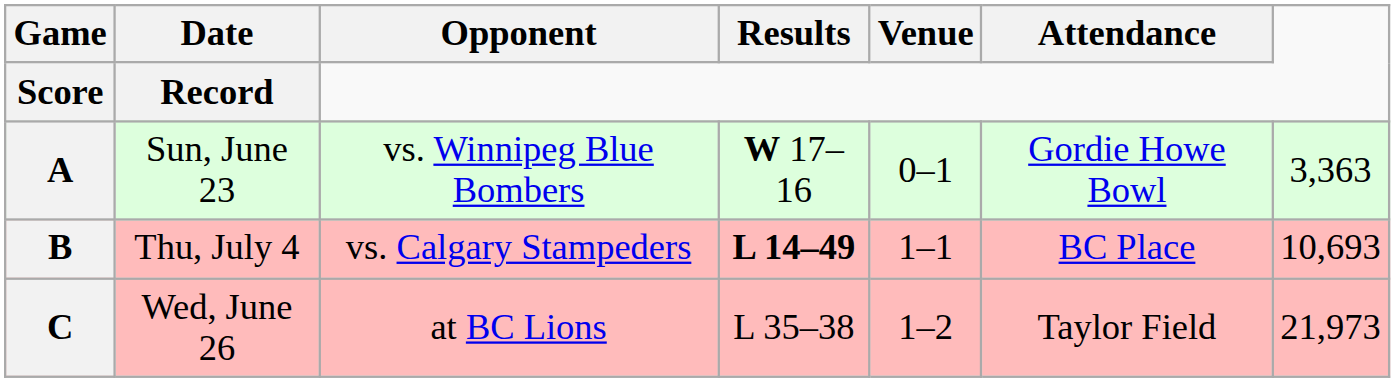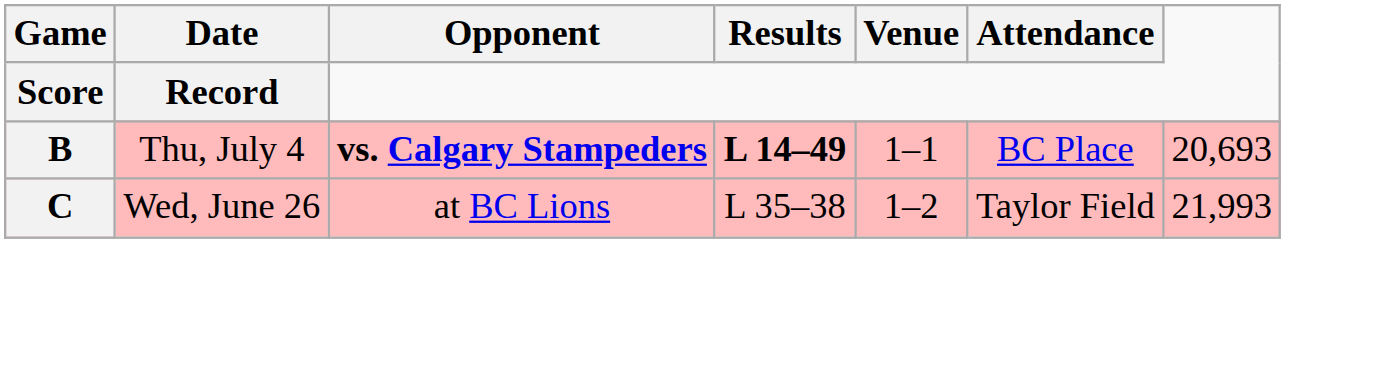- row: A | Sun, June 23 | vs. Winnipeg Blue Bombers | W 17–16 | 0–1 | Gordie Howe Bowl | 3,363
B | Opponent: normal -> bold
B | column 7: 10,693 -> 20,693
C | column 7: 21,973 -> 21,993
